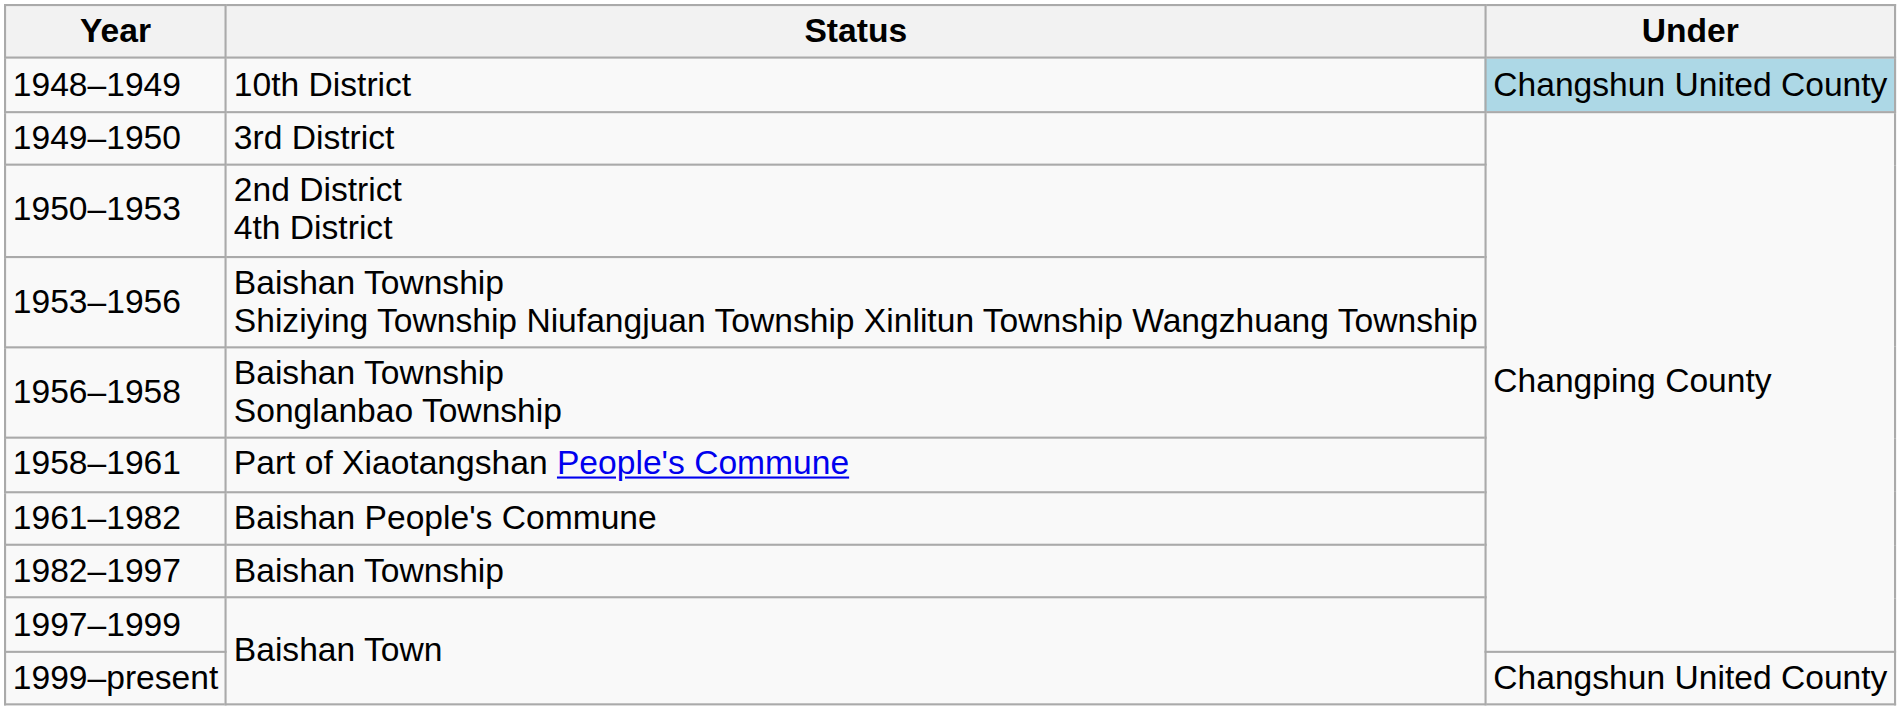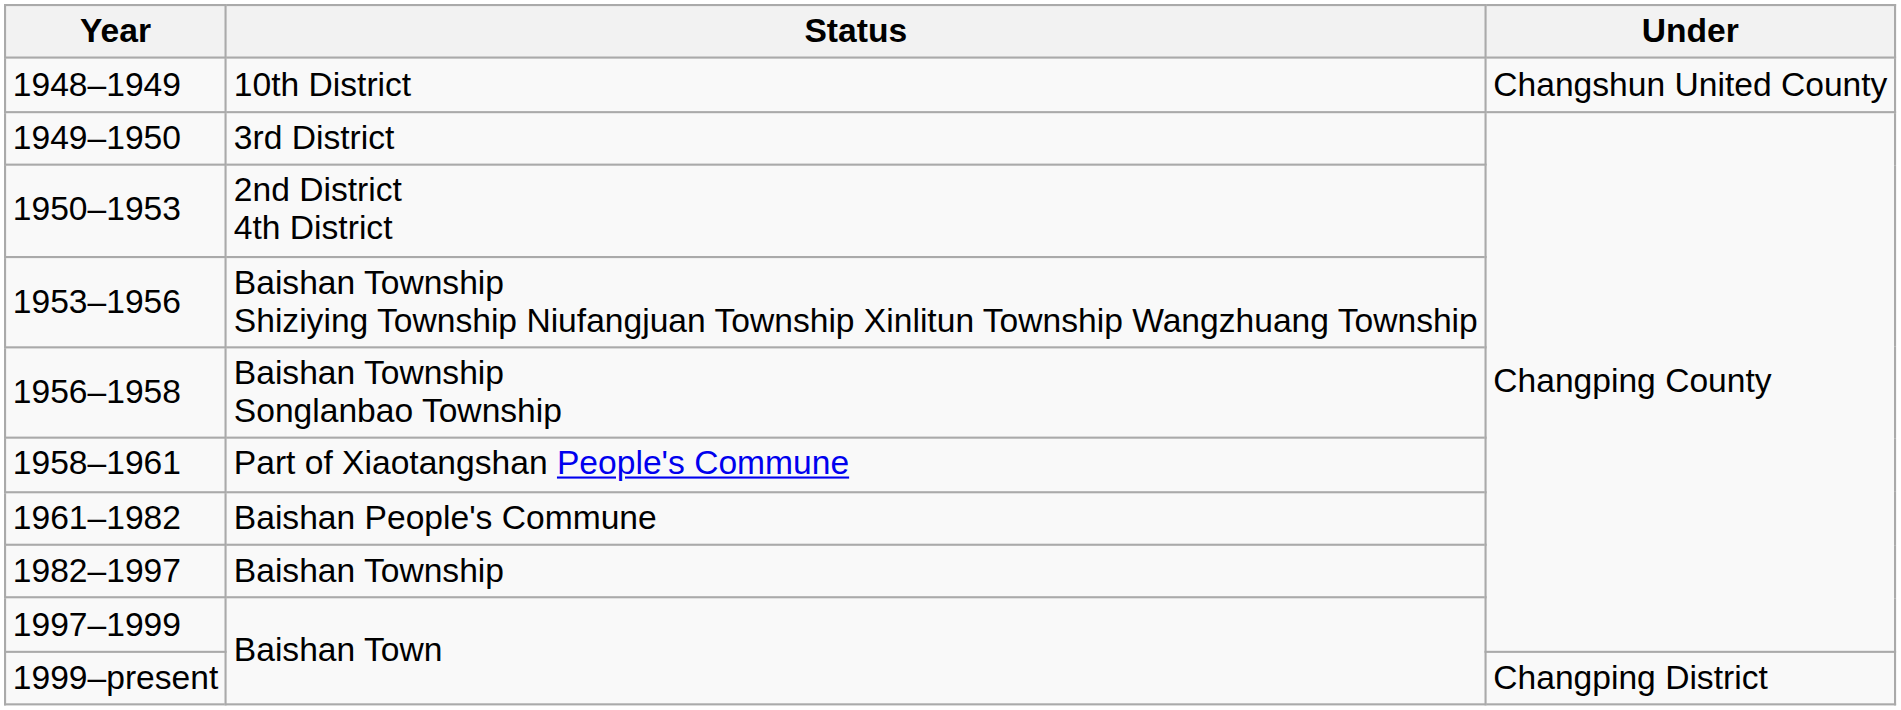10th District | Under: lightblue background -> no background
1999–present / Baishan Town | Under: Changshun United County -> Changping District
